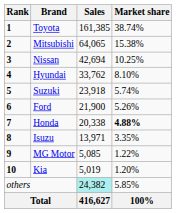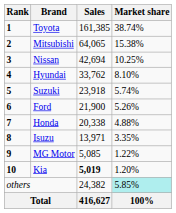Honda | Market share: bold -> normal
Kia | Sales: normal -> bold
others | Sales: paleturquoise background -> no background
others | Market share: no background -> paleturquoise background
